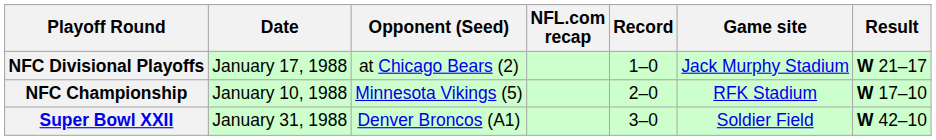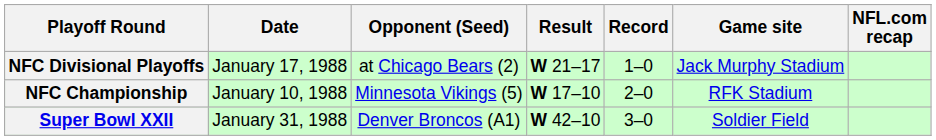columns swapped: Result <-> NFL.com recap
